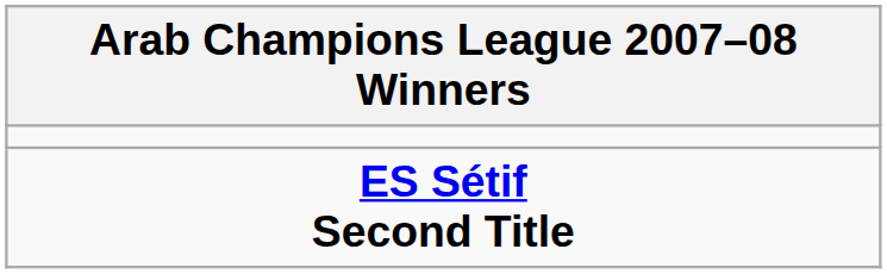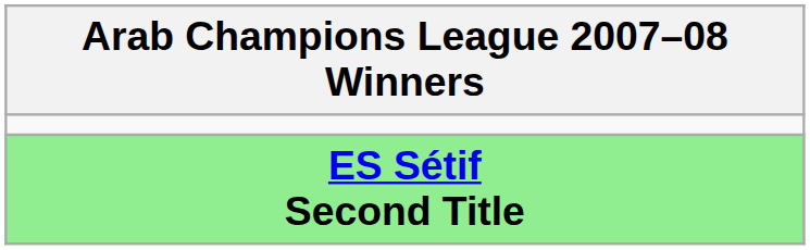row 3 | column 1: no background -> lightgreen background
